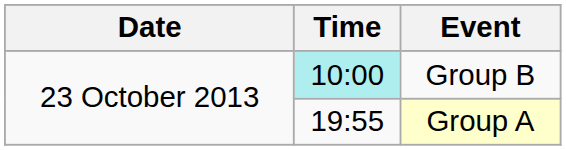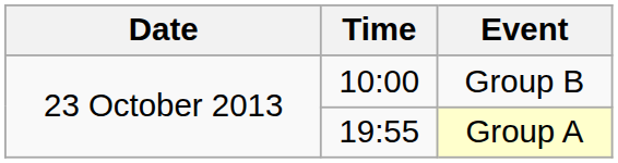Group B | Time: paleturquoise background -> no background
